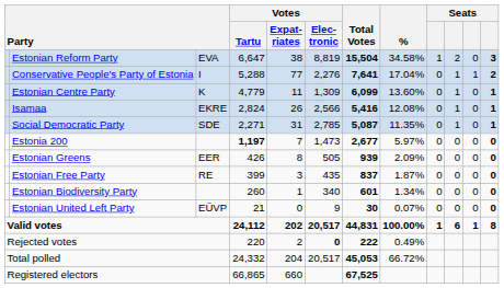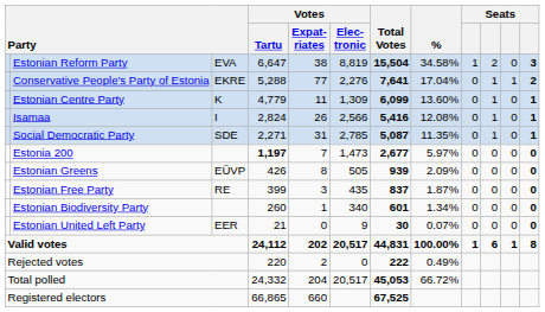Conservative People's Party of Estonia | column 3: I -> EKRE
Isamaa | column 3: EKRE -> I
Estonian Greens | column 3: EER -> EÜVP
Estonian United Left Party | column 3: EÜVP -> EER
Rejected votes | Votes / Elec- tronic: bold -> normal
